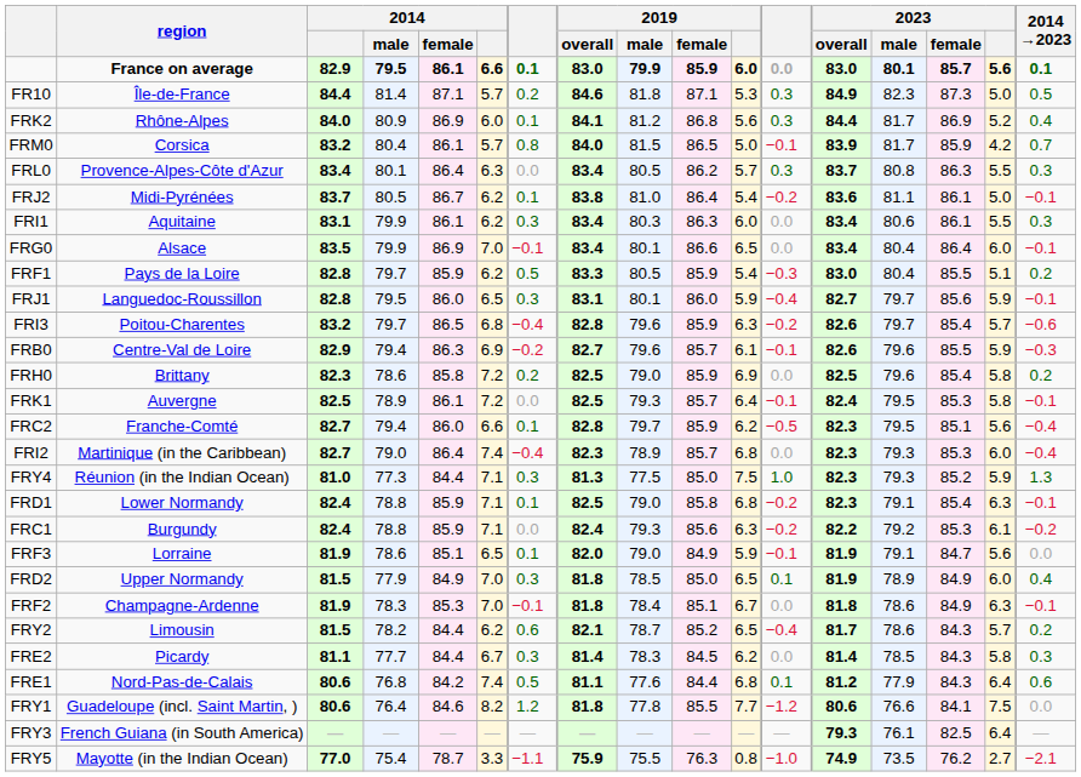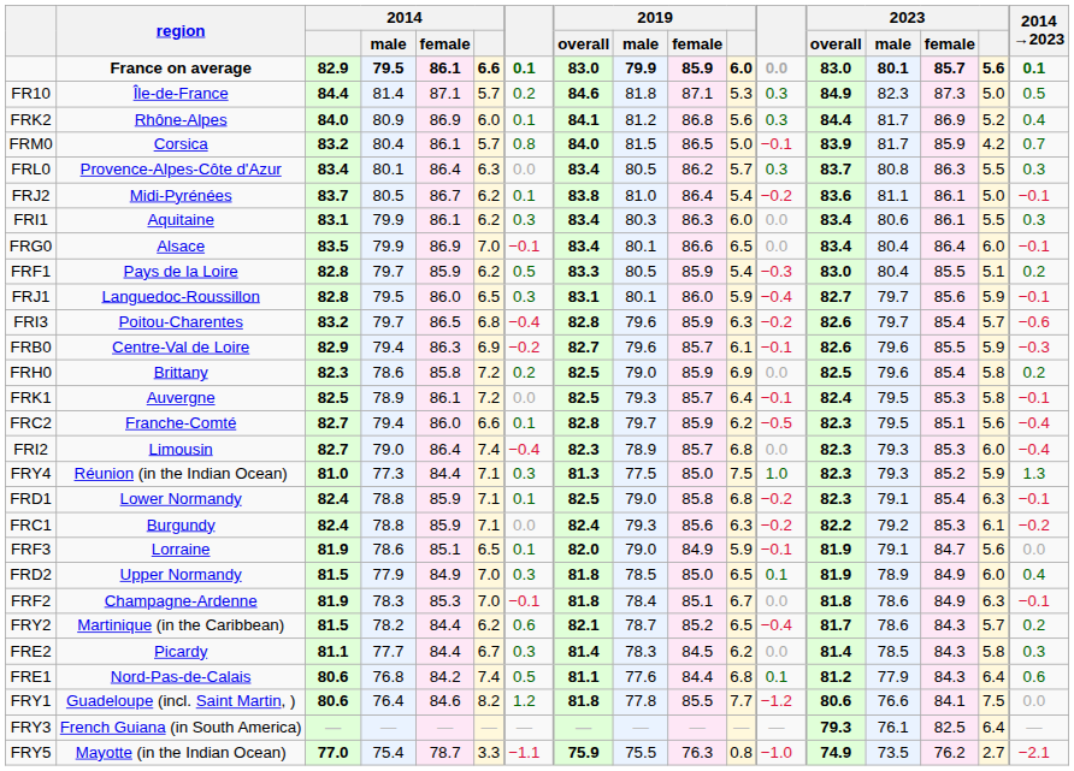FRI2 | region: Martinique (in the Caribbean) -> Limousin
FRY2 | region: Limousin -> Martinique (in the Caribbean)
